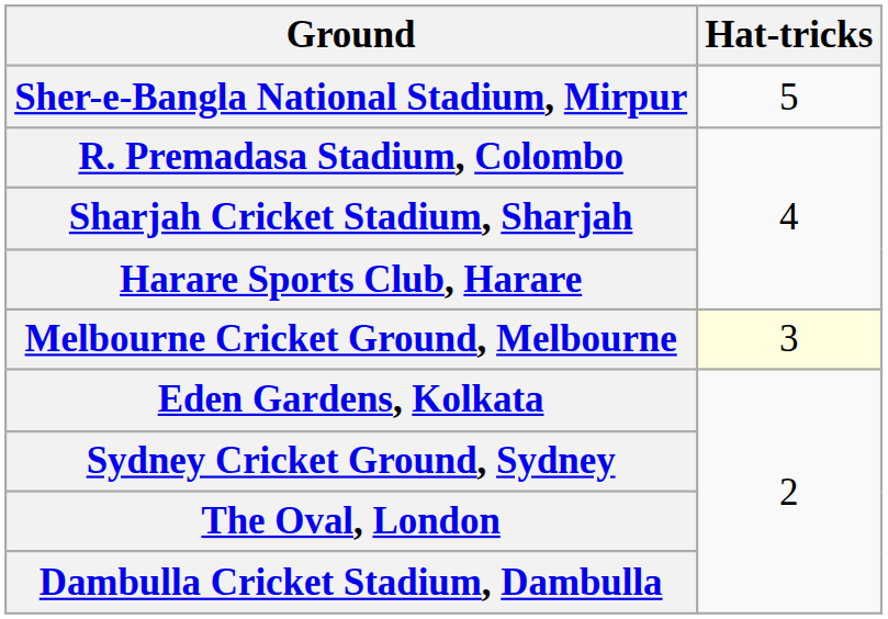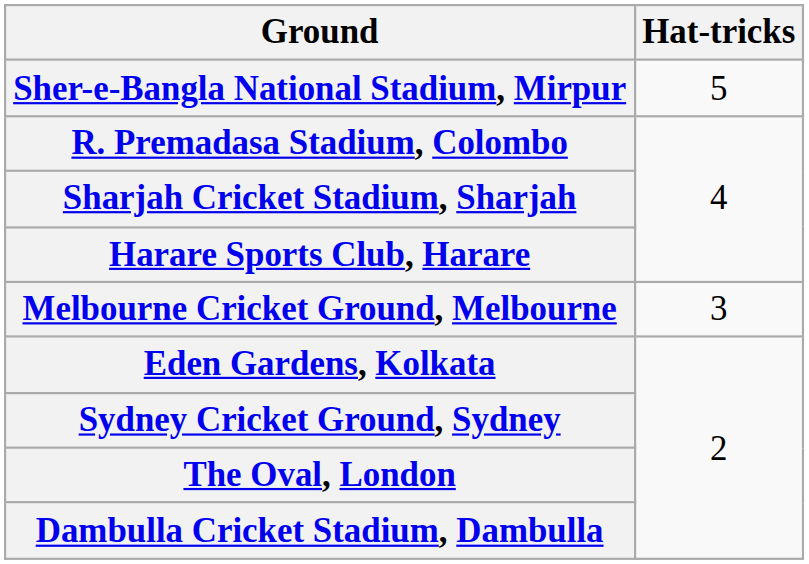Melbourne Cricket Ground, Melbourne | Hat-tricks: lightyellow background -> no background
